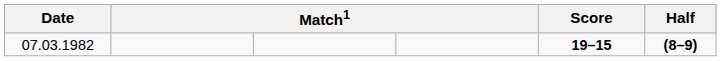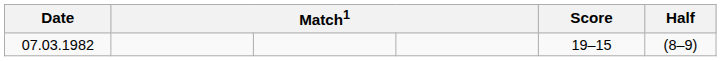07.03.1982 | Score: bold -> normal
07.03.1982 | Half: bold -> normal
